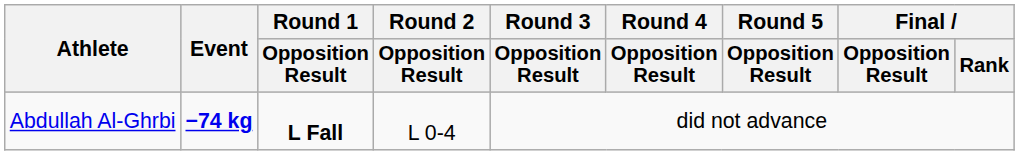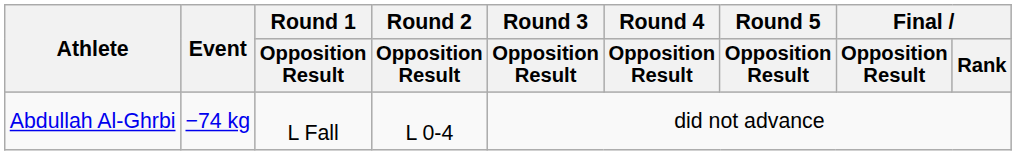Abdullah Al-Ghrbi | Event: bold -> normal
Abdullah Al-Ghrbi | Round 1 / Opposition Result: bold -> normal
